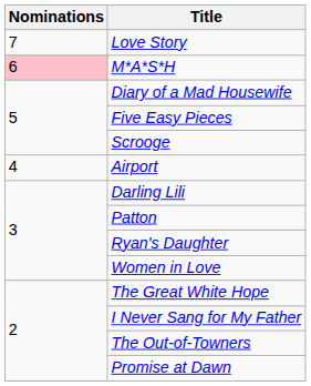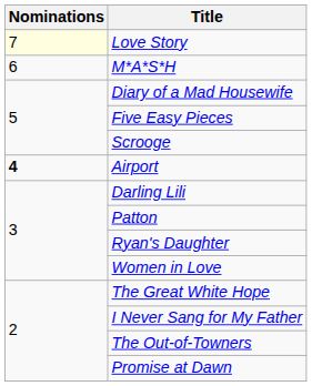Love Story | Nominations: no background -> lightyellow background
M*A*S*H | Nominations: pink background -> no background
Airport | Nominations: normal -> bold
